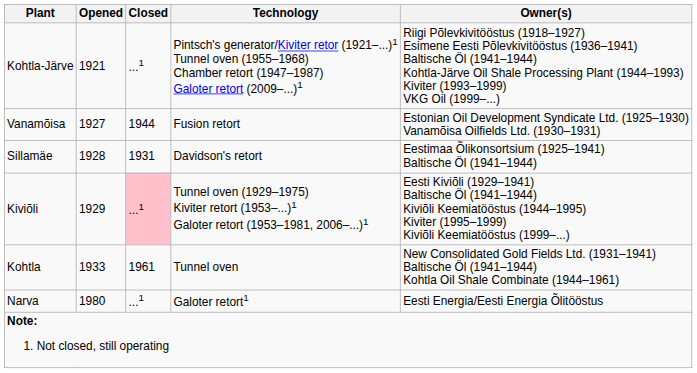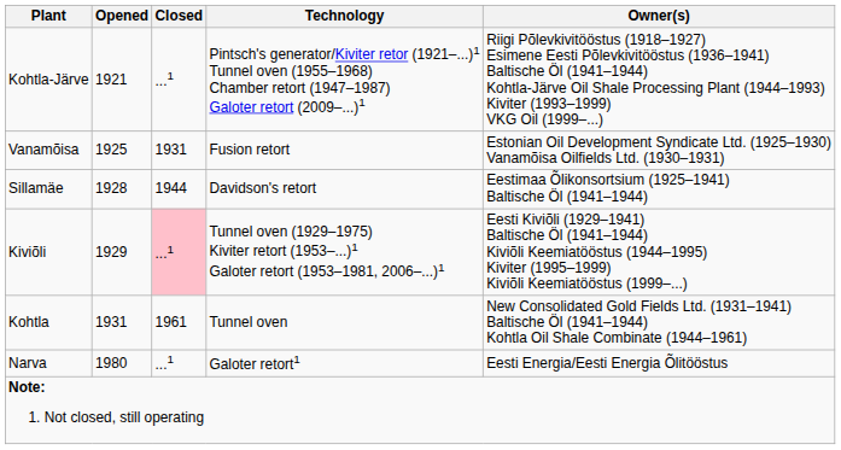Vanamõisa | Opened: 1927 -> 1925
Vanamõisa | Closed: 1944 -> 1931
Sillamäe | Closed: 1931 -> 1944
Kohtla | Opened: 1933 -> 1931
